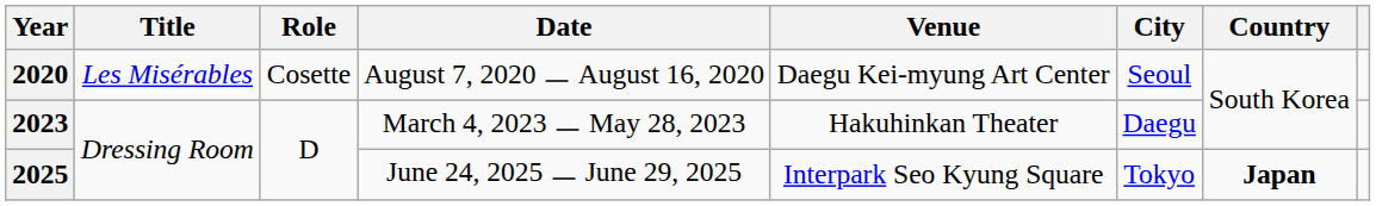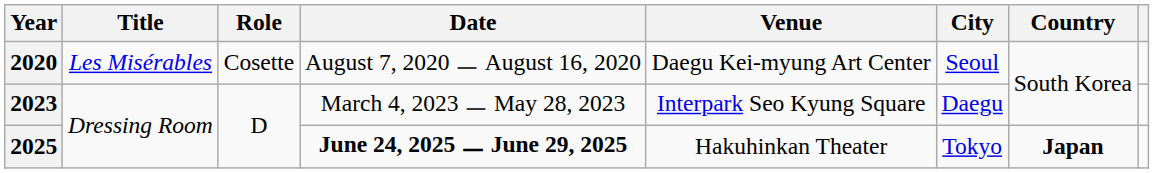2023 | Venue: Hakuhinkan Theater -> Interpark Seo Kyung Square
2025 | Date: normal -> bold
2025 | Venue: Interpark Seo Kyung Square -> Hakuhinkan Theater
